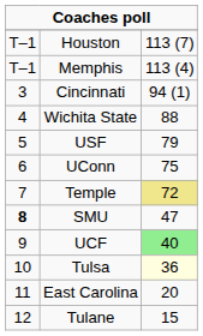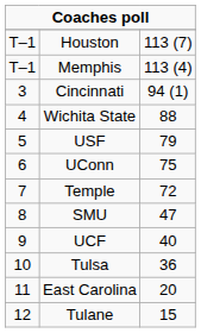Temple | column 3: khaki background -> no background
SMU | column 1: bold -> normal
UCF | column 3: lightgreen background -> no background
Tulsa | column 3: lightyellow background -> no background
